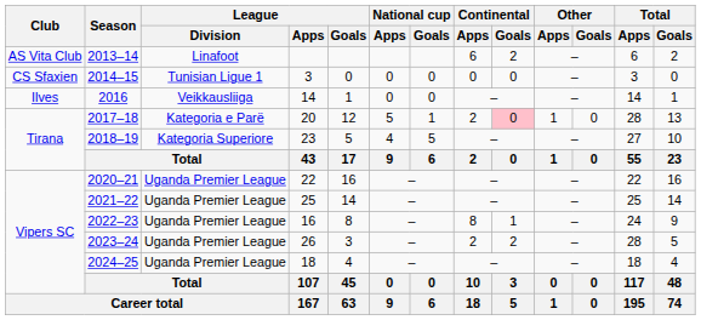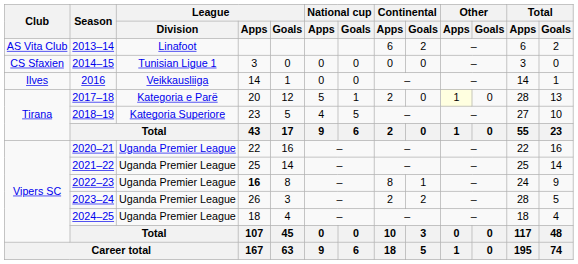2017–18 | Continental / Goals: pink background -> no background
2017–18 | Other / Apps: no background -> lightyellow background
2022–23 | League / Apps: normal -> bold
